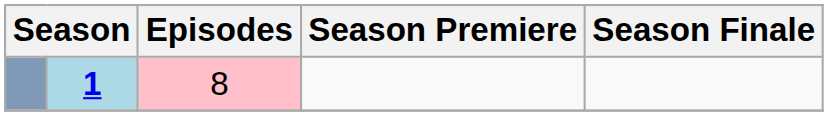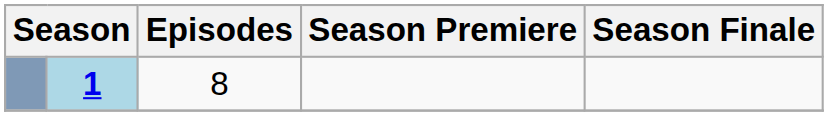row 2 | Episodes: pink background -> no background
